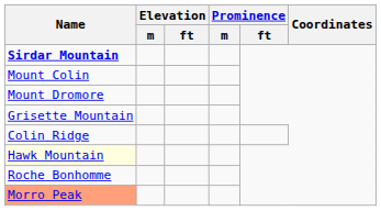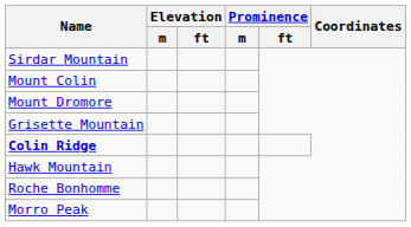Sirdar Mountain | Name: bold -> normal
Colin Ridge | Name: normal -> bold
Hawk Mountain | Name: lightyellow background -> no background
Morro Peak | Name: lightsalmon background -> no background
